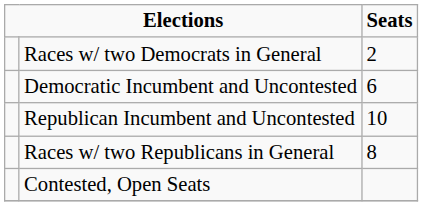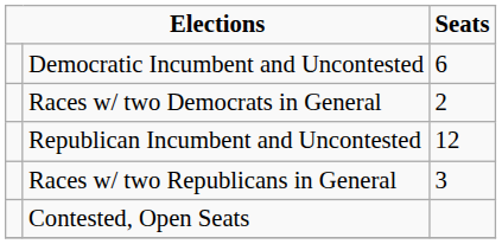rows swapped: Democratic Incumbent and Uncontested <-> Races w/ two Democrats in General
Republican Incumbent and Uncontested | column 3: 10 -> 12
Races w/ two Republicans in General | column 3: 8 -> 3
